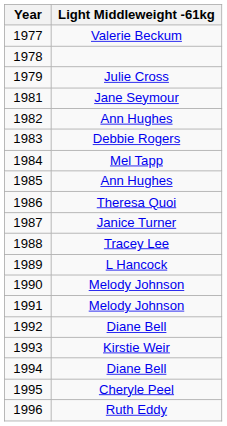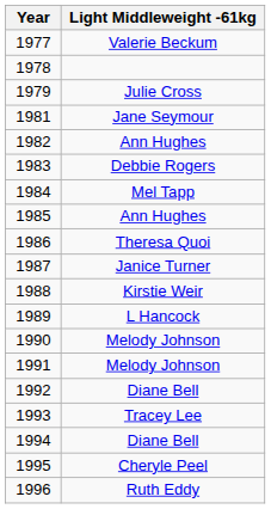1988 | Light Middleweight -61kg: Tracey Lee -> Kirstie Weir
1993 | Light Middleweight -61kg: Kirstie Weir -> Tracey Lee
